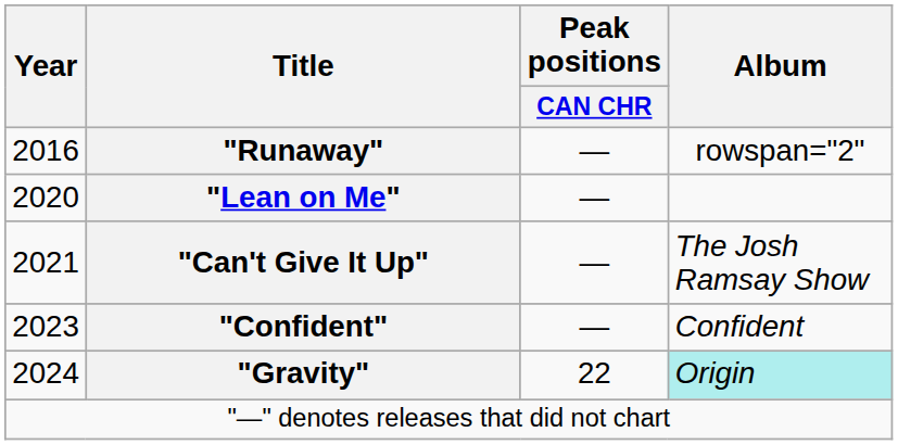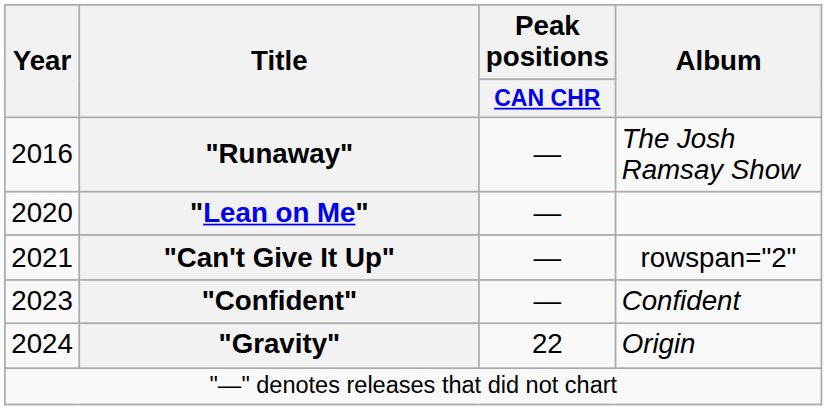"Runaway" | Album: rowspan="2" -> The Josh Ramsay Show
"Can't Give It Up" | Album: The Josh Ramsay Show -> rowspan="2"
"Gravity" | Album: paleturquoise background -> no background
